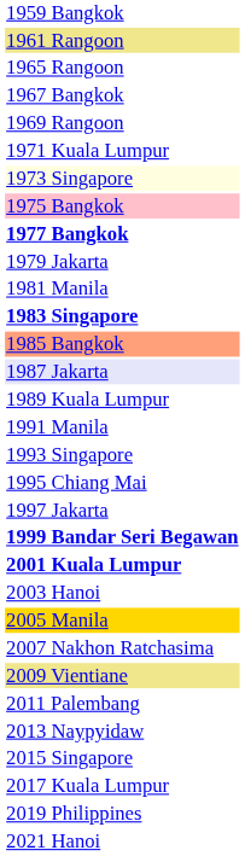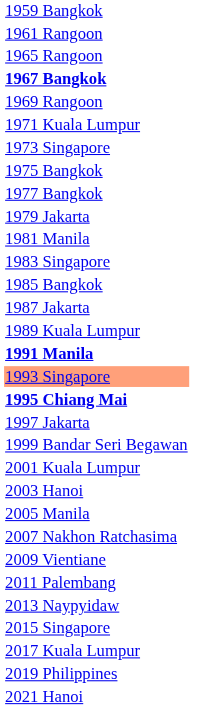1961 Rangoon | column 1: khaki background -> no background
1967 Bangkok | column 1: normal -> bold
1973 Singapore | column 1: lightyellow background -> no background
1975 Bangkok | column 1: pink background -> no background
1977 Bangkok | column 1: bold -> normal
1983 Singapore | column 1: bold -> normal
1985 Bangkok | column 1: lightsalmon background -> no background
1987 Jakarta | column 1: lavender background -> no background
1991 Manila | column 1: normal -> bold
1993 Singapore | column 1: no background -> lightsalmon background
1995 Chiang Mai | column 1: normal -> bold
1999 Bandar Seri Begawan | column 1: bold -> normal
2001 Kuala Lumpur | column 1: bold -> normal
2005 Manila | column 1: gold background -> no background
2009 Vientiane | column 1: khaki background -> no background
